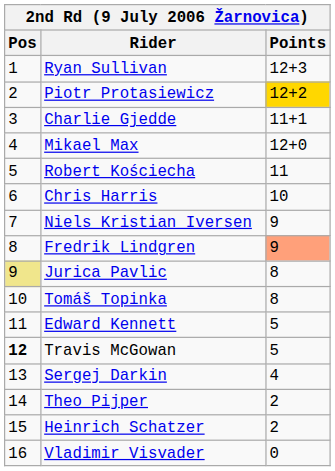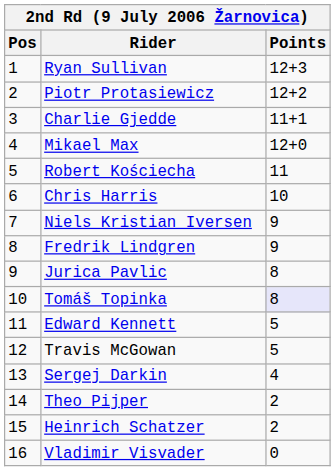Piotr Protasiewicz | Points: gold background -> no background
Fredrik Lindgren | Points: lightsalmon background -> no background
Jurica Pavlic | Pos: khaki background -> no background
Tomáš Topinka | Points: no background -> lavender background
Travis McGowan | Pos: bold -> normal
